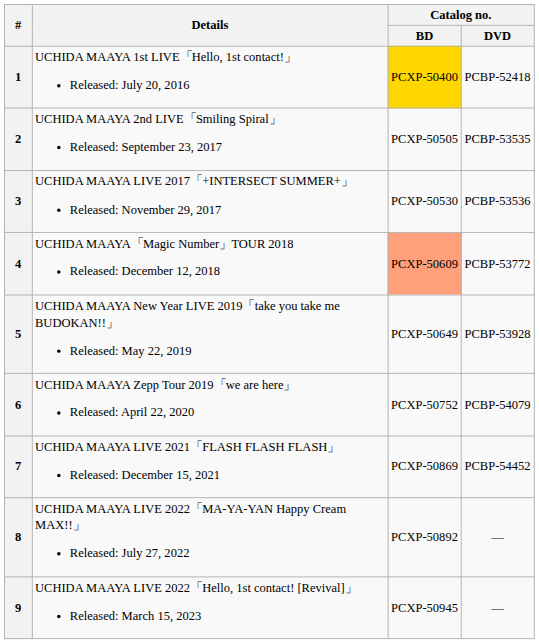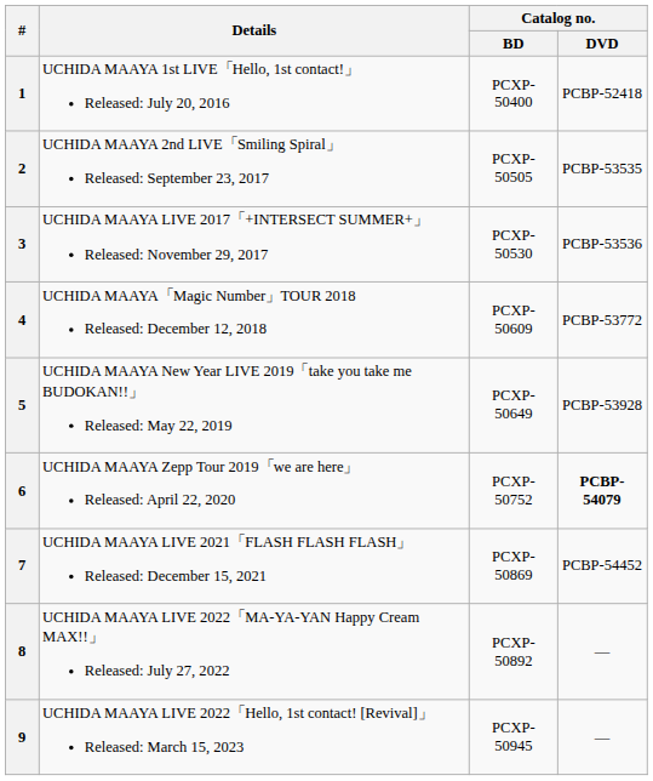1 | Catalog no. / BD: gold background -> no background
4 | Catalog no. / BD: lightsalmon background -> no background
6 | Catalog no. / DVD: normal -> bold
